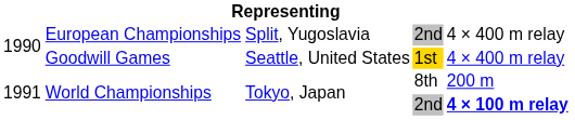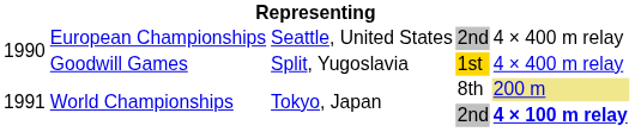European Championships | column 3: Split, Yugoslavia -> Seattle, United States
Goodwill Games | column 3: Seattle, United States -> Split, Yugoslavia
World Championships / 8th | column 5: no background -> khaki background
